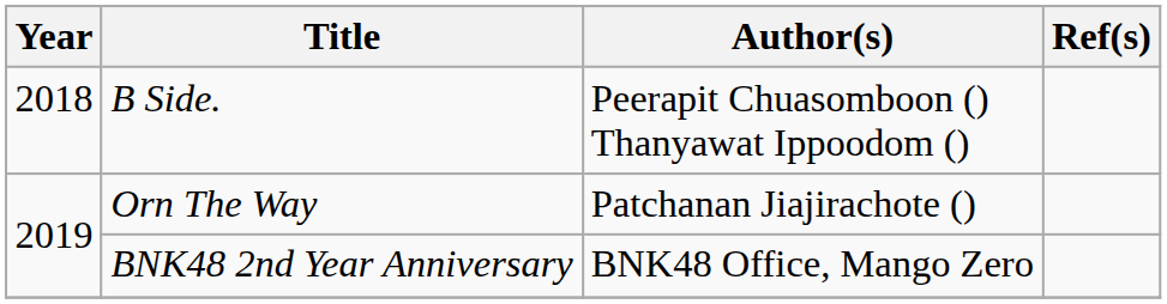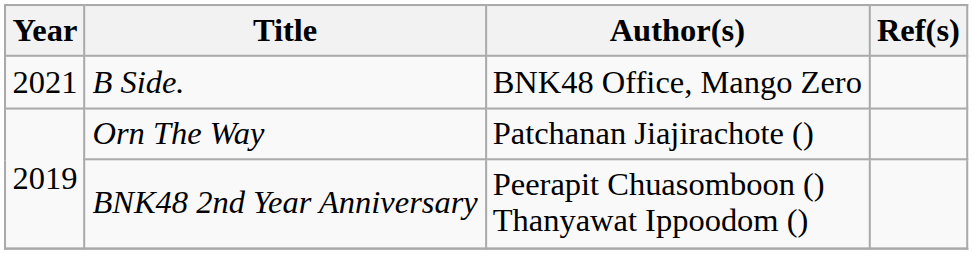B Side. | Year: 2018 -> 2021
B Side. | Author(s): Peerapit Chuasomboon () Thanyawat Ippoodom () -> BNK48 Office, Mango Zero
BNK48 2nd Year Anniversary | Author(s): BNK48 Office, Mango Zero -> Peerapit Chuasomboon () Thanyawat Ippoodom ()
